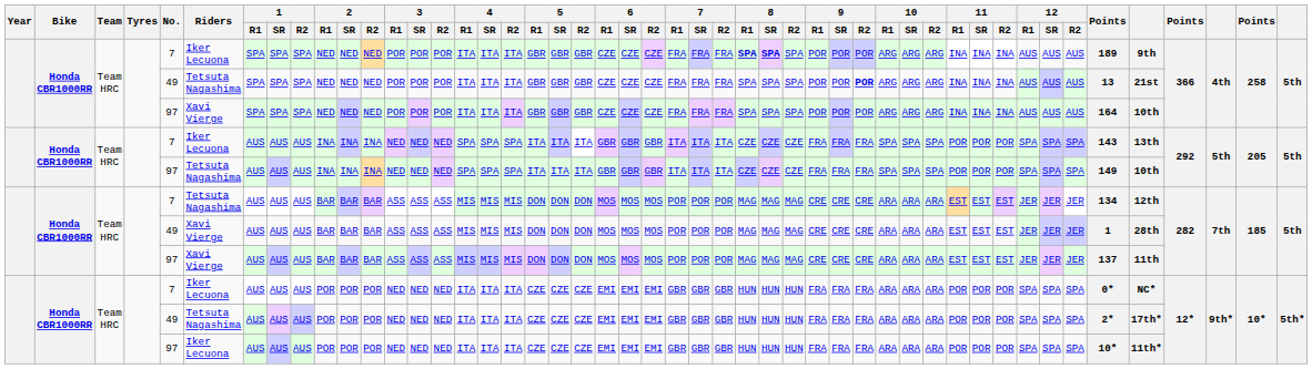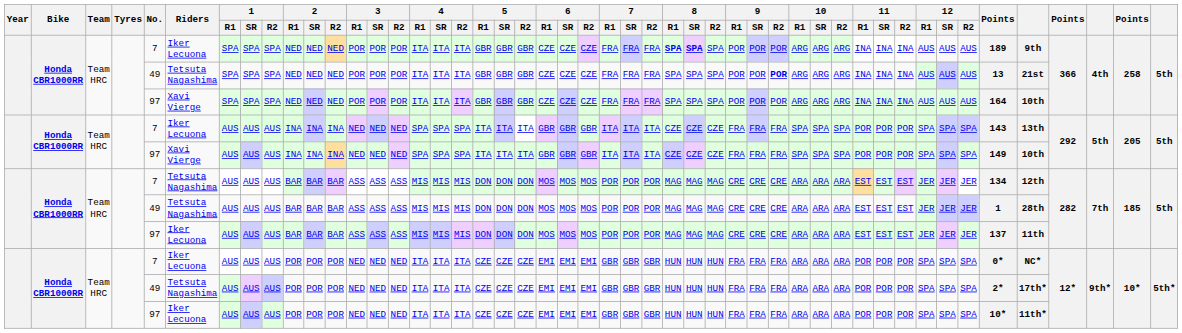row 7 | Riders: Tetsuta Nagashima -> Xavi Vierge
row 9 | Riders: Xavi Vierge -> Tetsuta Nagashima
row 10 | Riders: Xavi Vierge -> Iker Lecuona
